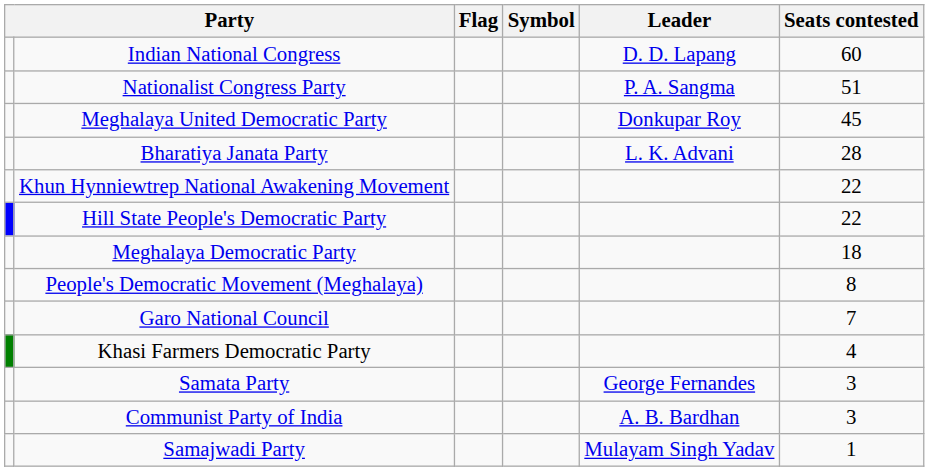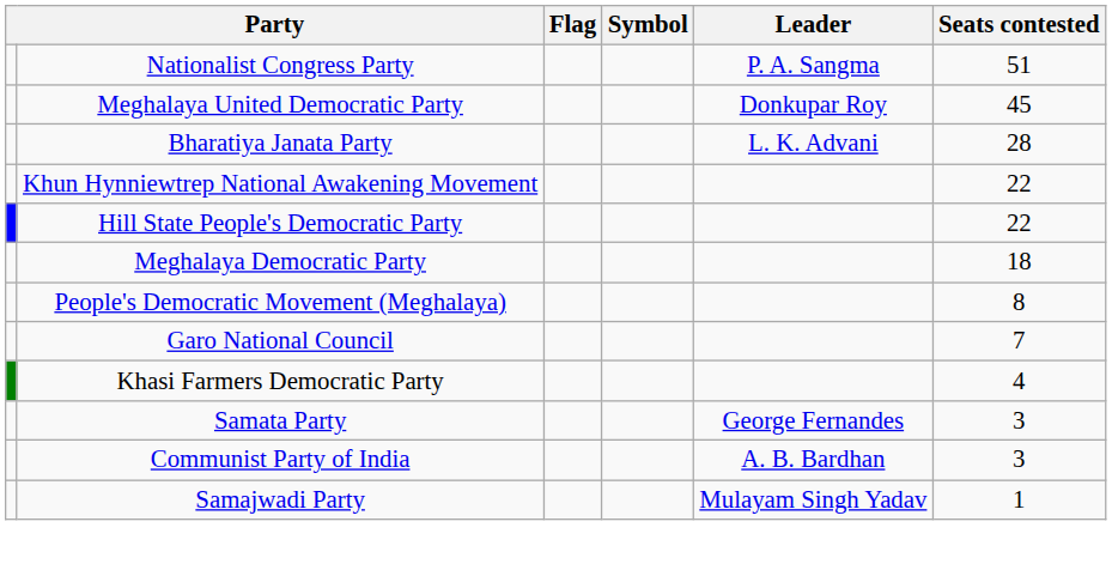- row: Indian National Congress | D. D. Lapang | 60
